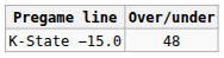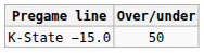K-State −15.0 | Over/under: 48 -> 50
